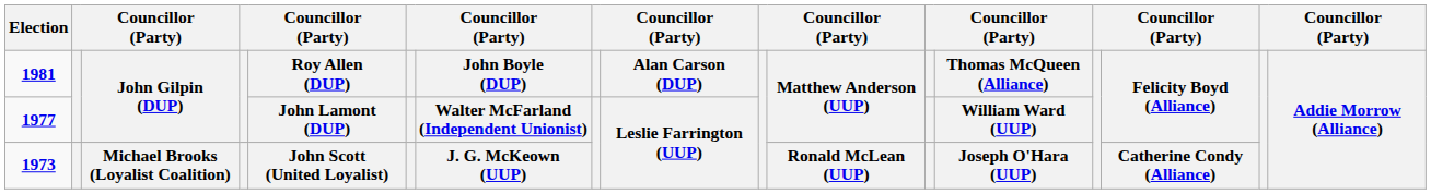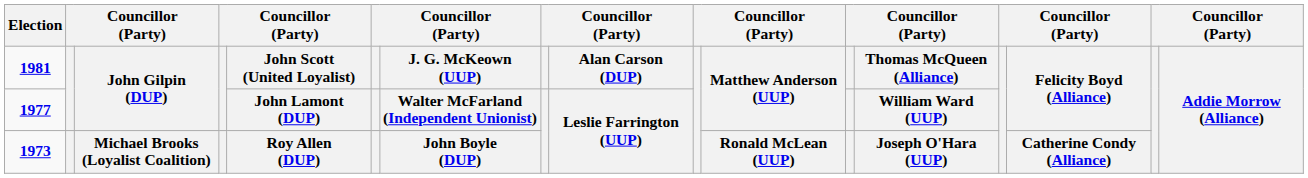1981 | column 5: Roy Allen (DUP) -> John Scott (United Loyalist)
1981 | column 7: John Boyle (DUP) -> J. G. McKeown (UUP)
1973 | column 5: John Scott (United Loyalist) -> Roy Allen (DUP)
1973 | column 7: J. G. McKeown (UUP) -> John Boyle (DUP)
